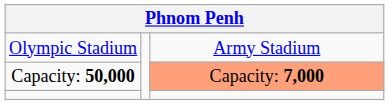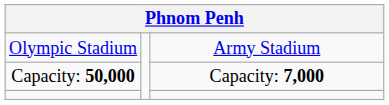Capacity: 50,000 | column 3: lightsalmon background -> no background
